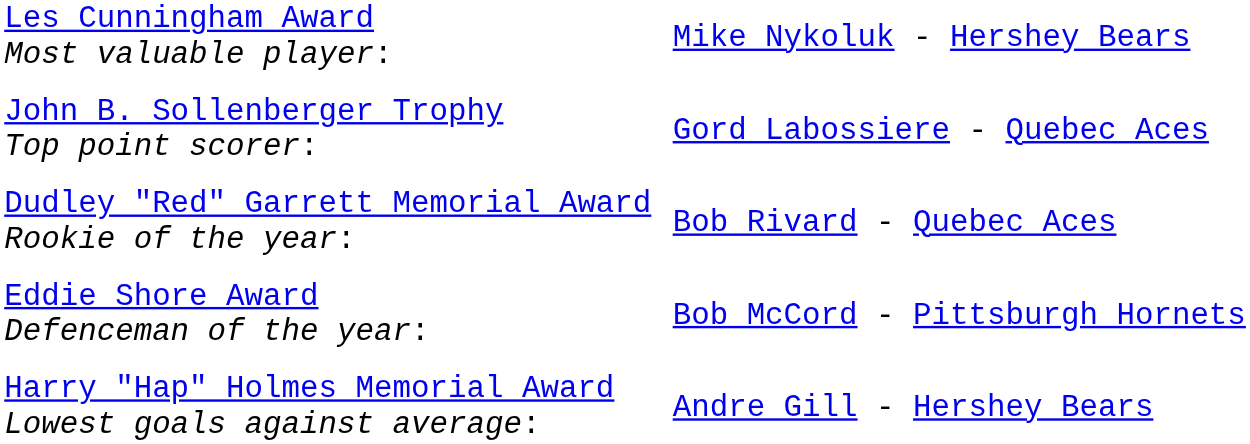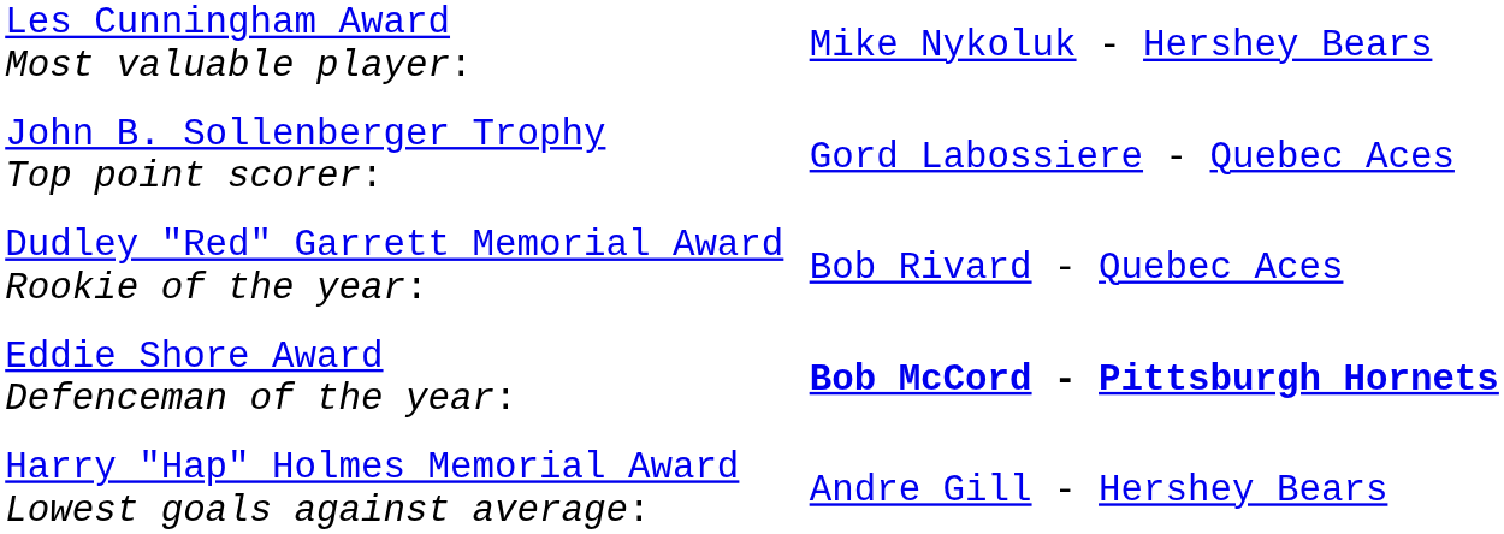Eddie Shore Award Defenceman of the year: | column 2: normal -> bold
